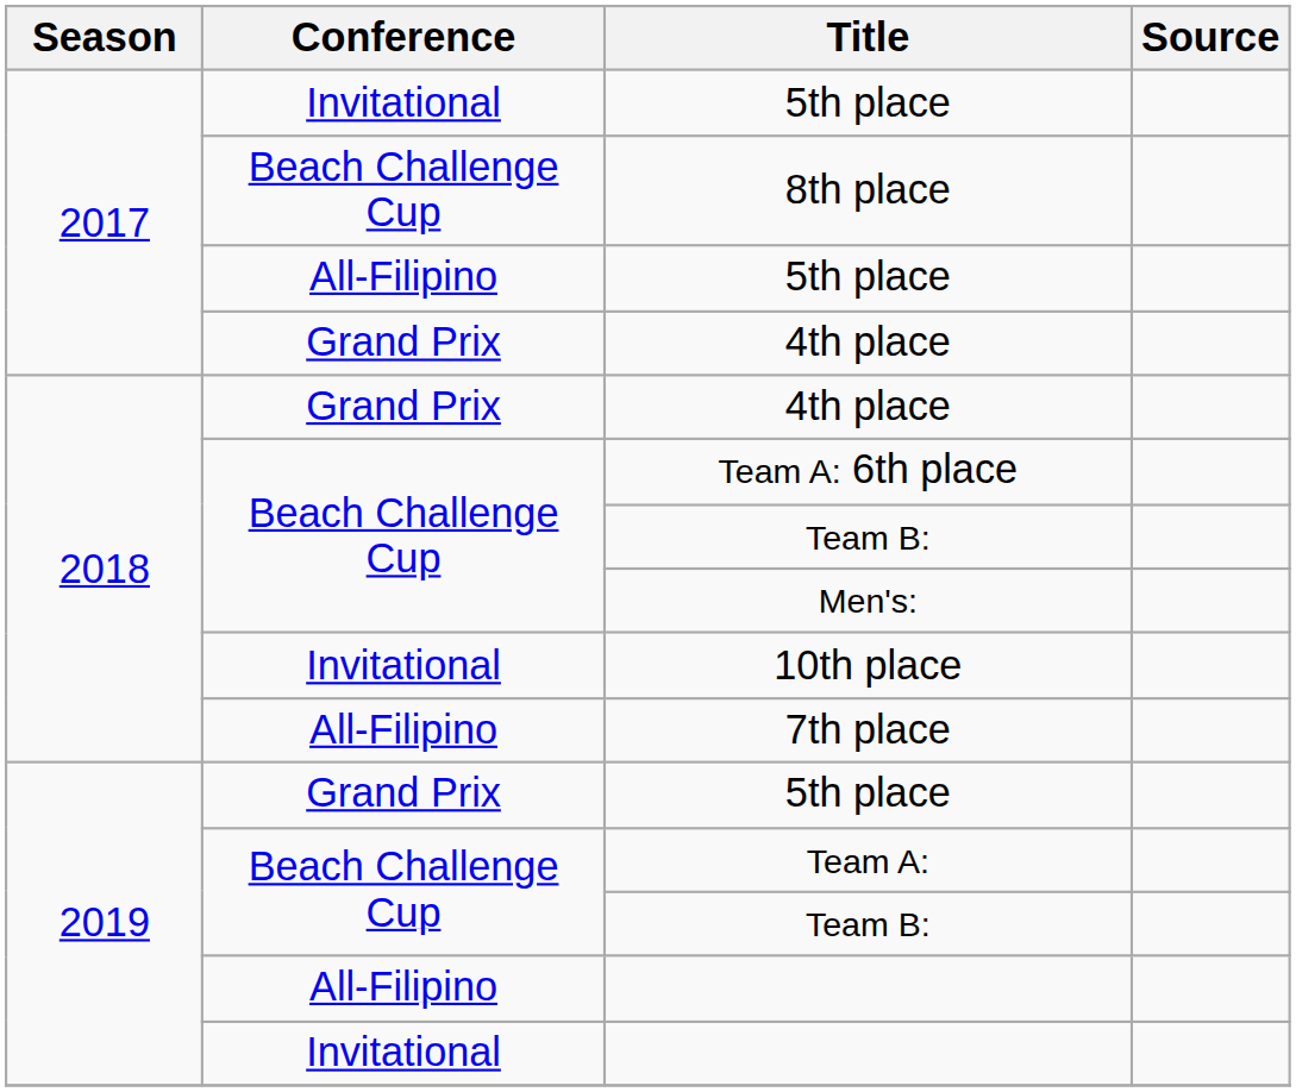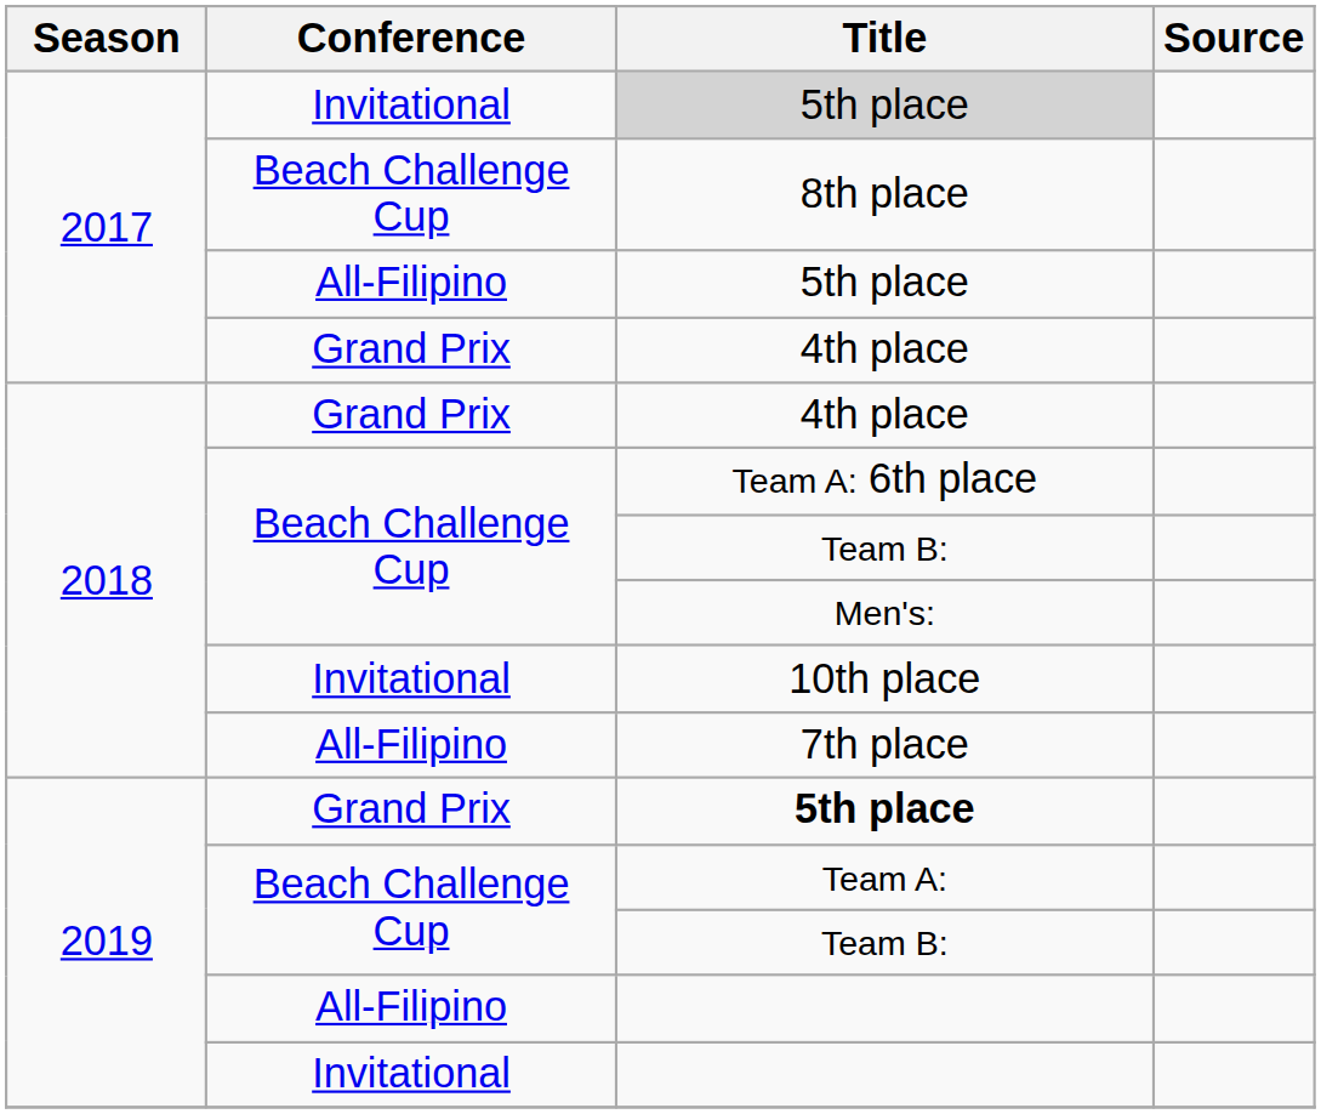Invitational / 5th place | Title: no background -> lightgrey background
Grand Prix / 5th place | Title: normal -> bold
